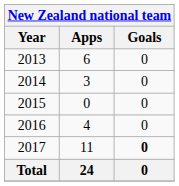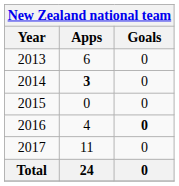2014 | Apps: normal -> bold
2016 | Goals: normal -> bold
2017 | Goals: bold -> normal
